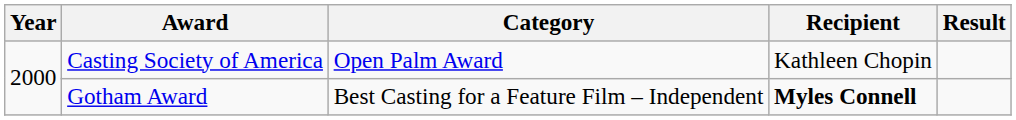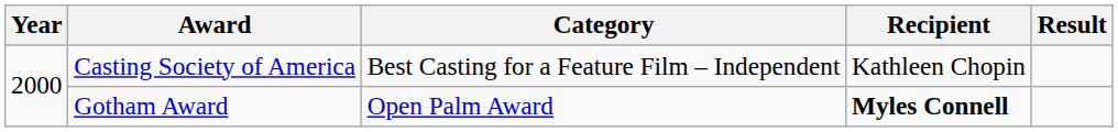Casting Society of America | Category: Open Palm Award -> Best Casting for a Feature Film – Independent
Gotham Award | Category: Best Casting for a Feature Film – Independent -> Open Palm Award
